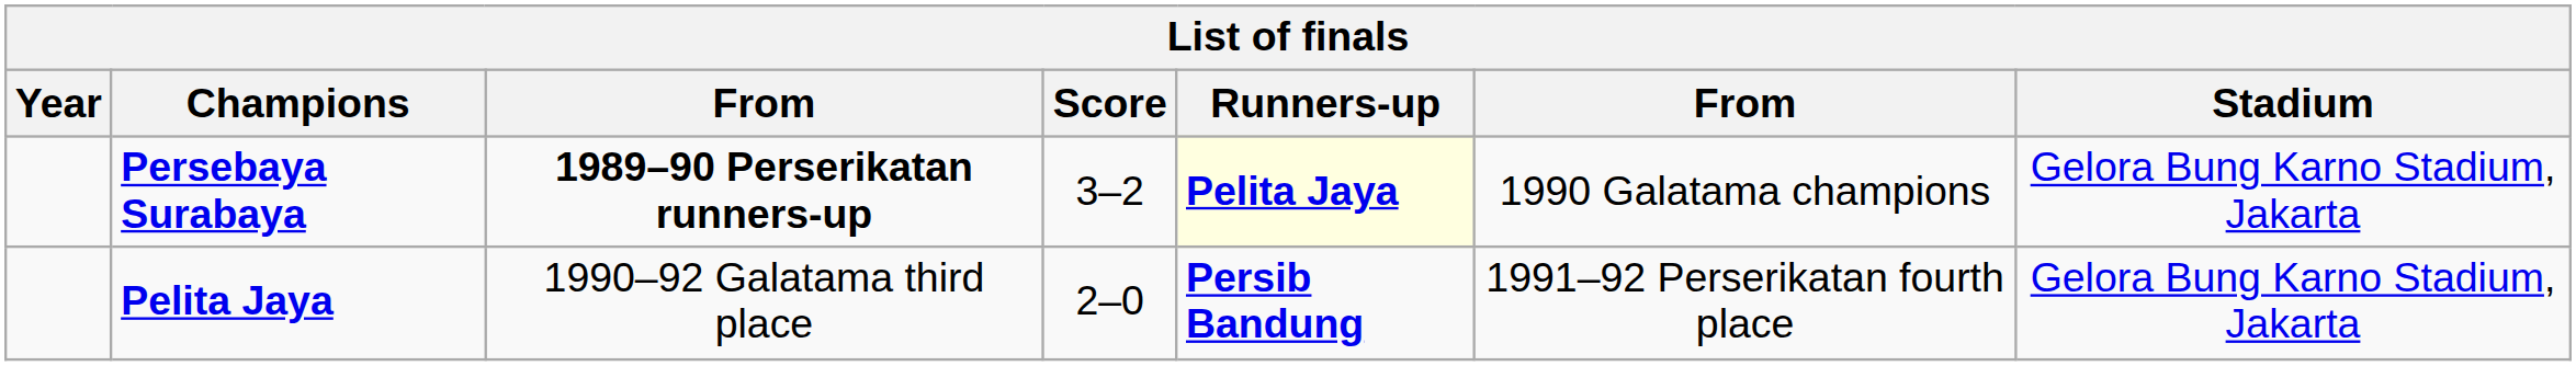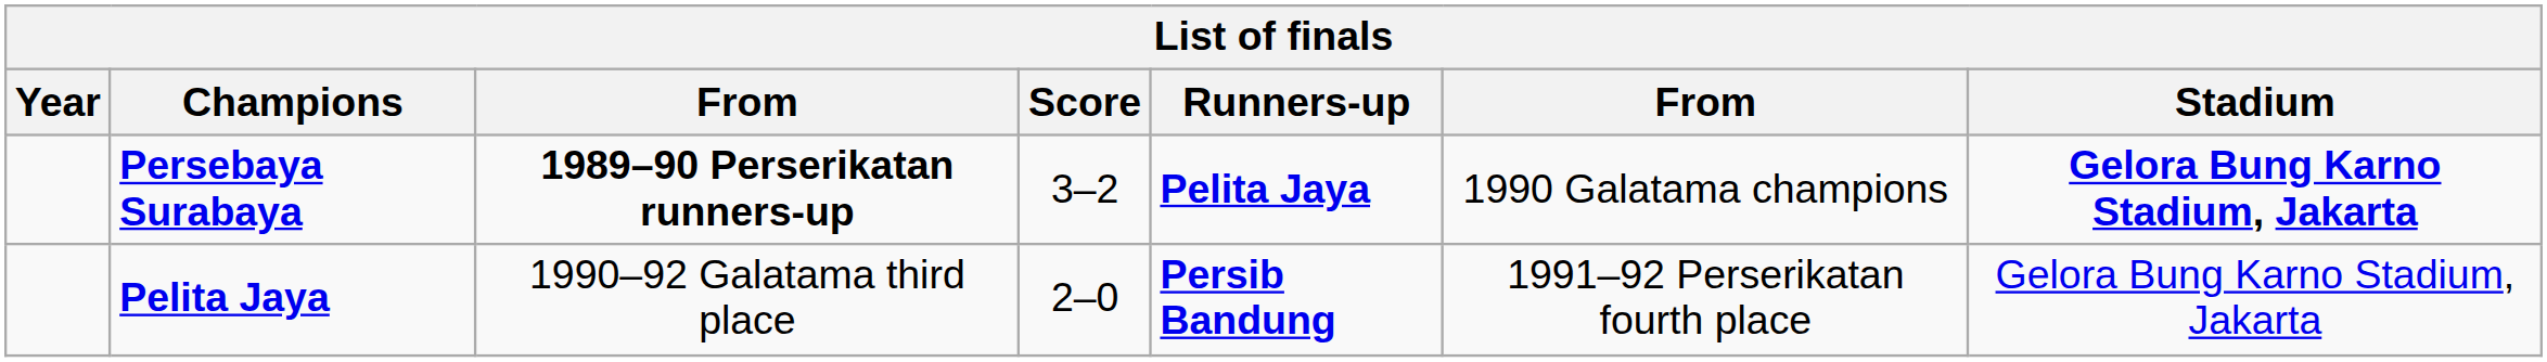Persebaya Surabaya | Runners-up: lightyellow background -> no background
Persebaya Surabaya | Stadium: normal -> bold
